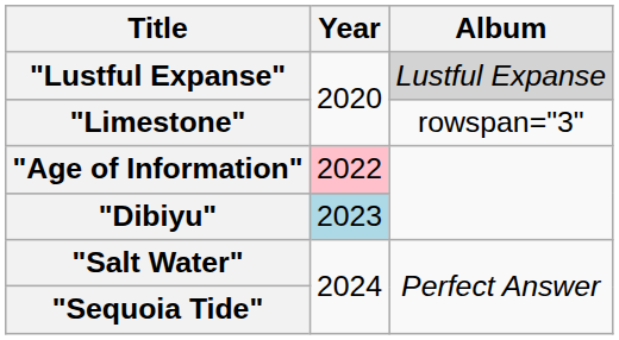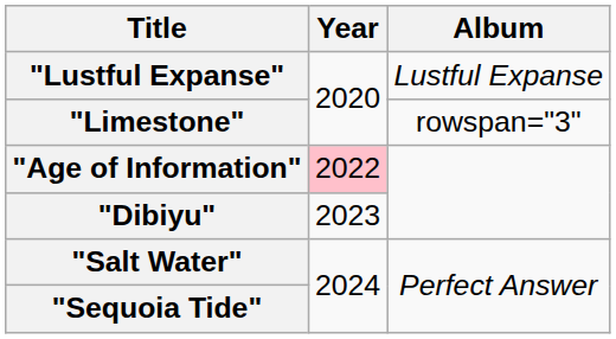"Lustful Expanse" | Album: lightgrey background -> no background
"Dibiyu" | Year: lightblue background -> no background
